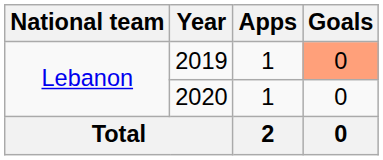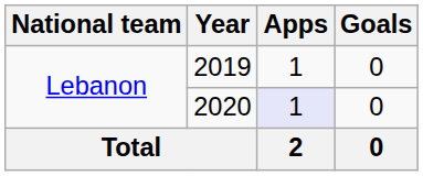2019 | Goals: lightsalmon background -> no background
2020 | Apps: no background -> lavender background
